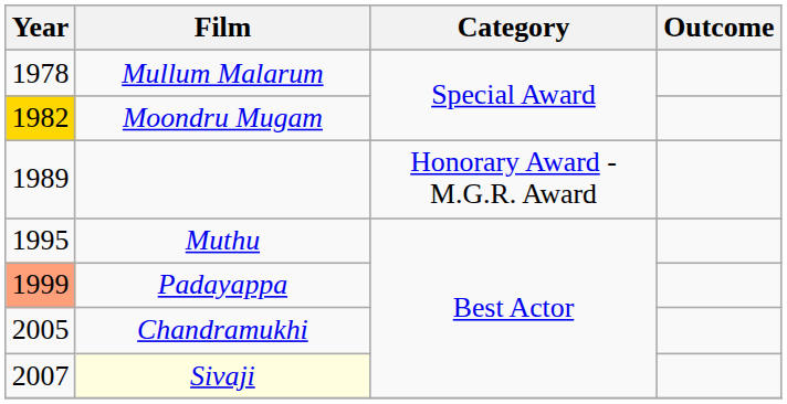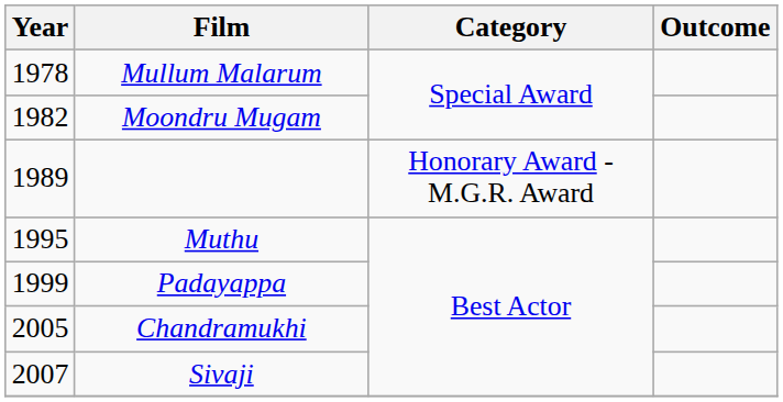Moondru Mugam | Year: gold background -> no background
Padayappa | Year: lightsalmon background -> no background
Sivaji | Film: lightyellow background -> no background
